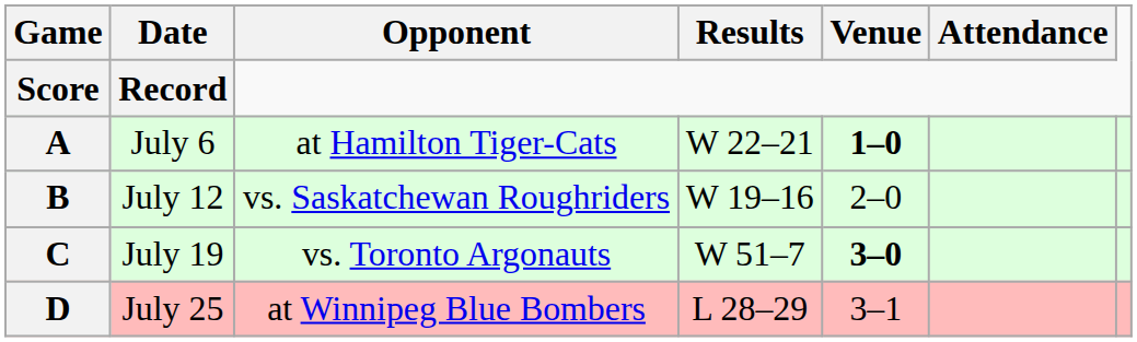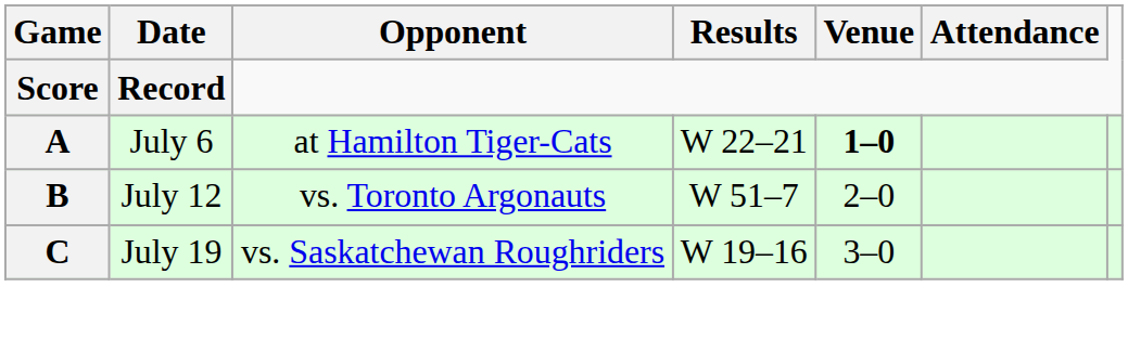B | Opponent: vs. Saskatchewan Roughriders -> vs. Toronto Argonauts
B | Results: W 19–16 -> W 51–7
C | Opponent: vs. Toronto Argonauts -> vs. Saskatchewan Roughriders
C | Results: W 51–7 -> W 19–16
C | Venue: bold -> normal
- row: D | July 25 | at Winnipeg Blue Bombers | L 28–29 | 3–1
